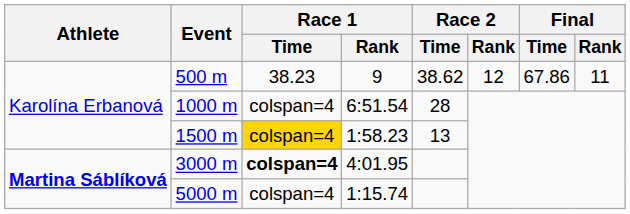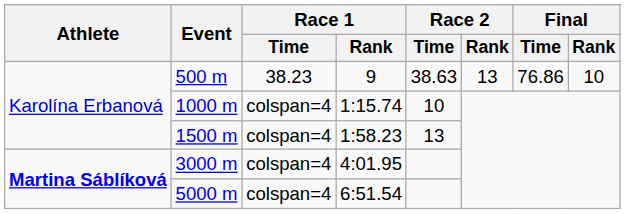500 m | Race 2 / Time: 38.62 -> 38.63
500 m | Race 2 / Rank: 12 -> 13
500 m | Final / Time: 67.86 -> 76.86
500 m | Final / Rank: 11 -> 10
1000 m | Race 1 / Rank: 6:51.54 -> 1:15.74
1000 m | Race 2 / Time: 28 -> 10
1500 m | Race 1 / Time: gold background -> no background
3000 m | Race 1 / Time: bold -> normal
5000 m | Race 1 / Rank: 1:15.74 -> 6:51.54
